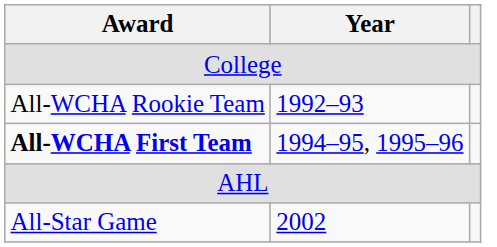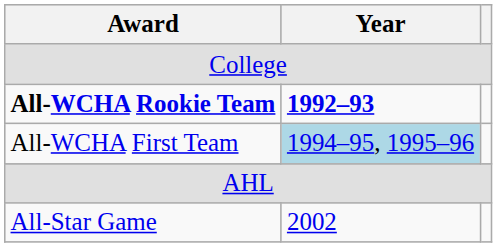All-WCHA Rookie Team | Award: normal -> bold
All-WCHA Rookie Team | Year: normal -> bold
All-WCHA First Team | Award: bold -> normal
All-WCHA First Team | Year: no background -> lightblue background
